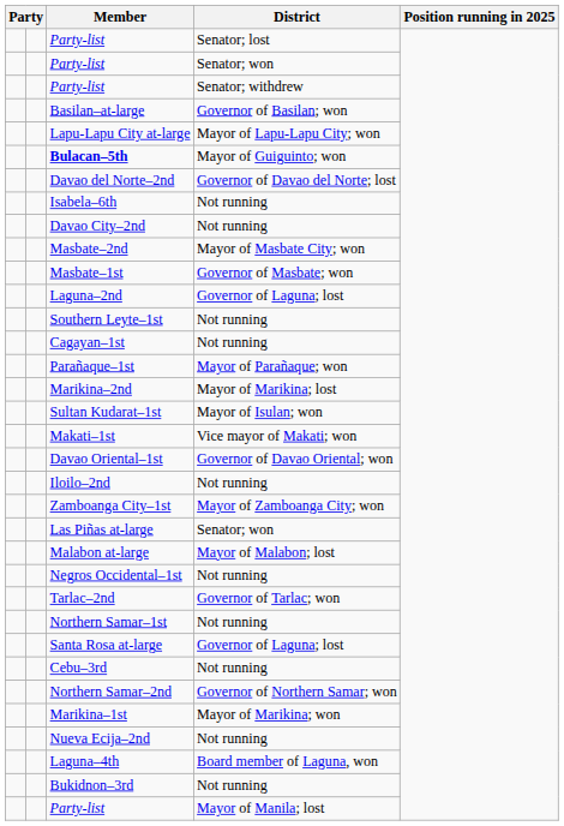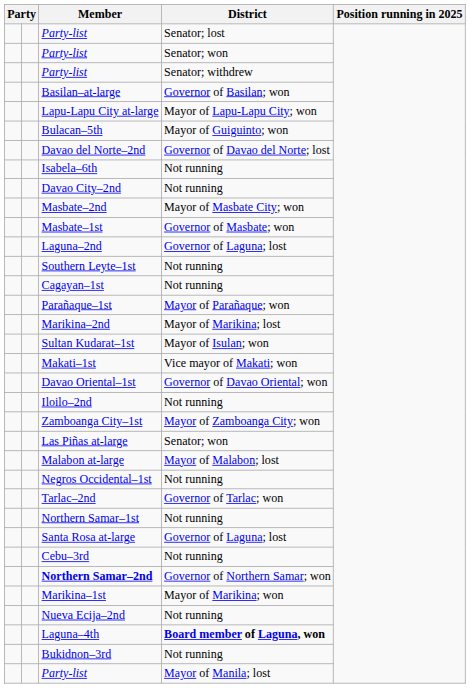Bulacan–5th | Member: bold -> normal
Northern Samar–2nd | Member: normal -> bold
Laguna–4th | District: normal -> bold
